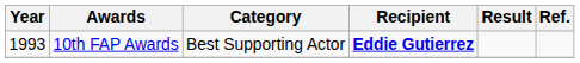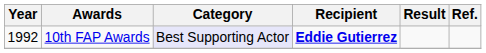10th FAP Awards | Year: 1993 -> 1992
10th FAP Awards | Category: no background -> lavender background
